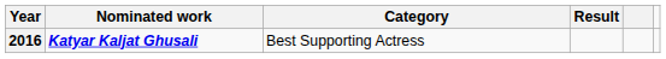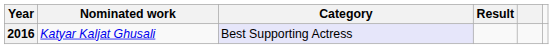2016 | Nominated work: bold -> normal
2016 | Category: no background -> lavender background
